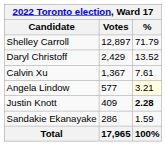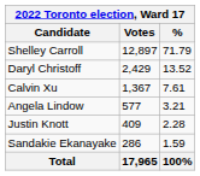Angela Lindow | %: lightyellow background -> no background
Justin Knott | %: bold -> normal
